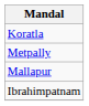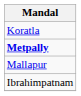row 3 | column 1: normal -> bold
